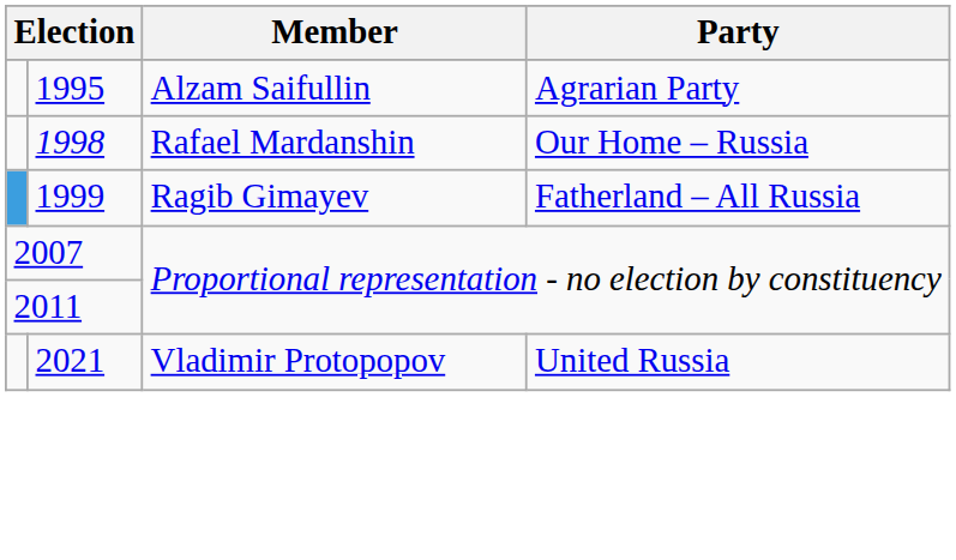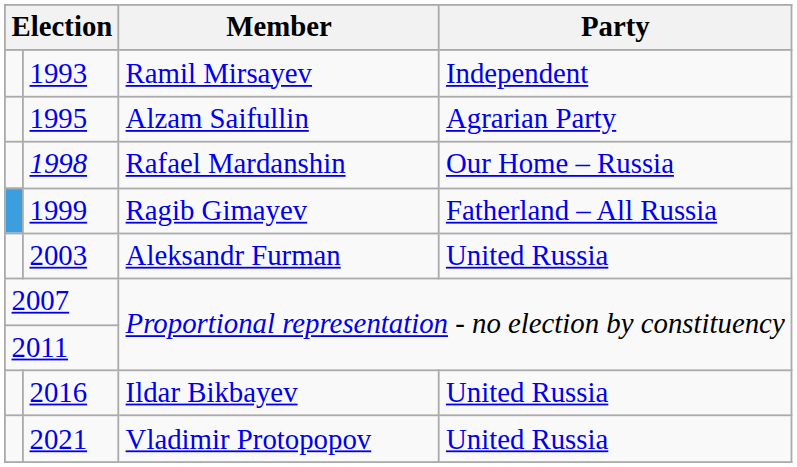+ row: 1993 | Ramil Mirsayev | Independent
+ row: 2003 | Aleksandr Furman | United Russia
+ row: 2016 | Ildar Bikbayev | United Russia
